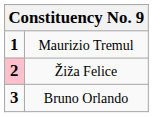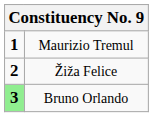Žiža Felice | column 1: pink background -> no background
Bruno Orlando | column 1: no background -> lightgreen background
